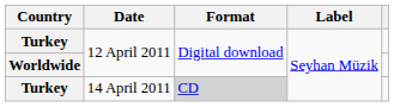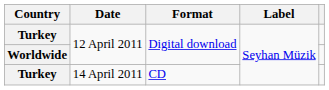Turkey / 14 April 2011 | Format: lightgrey background -> no background
